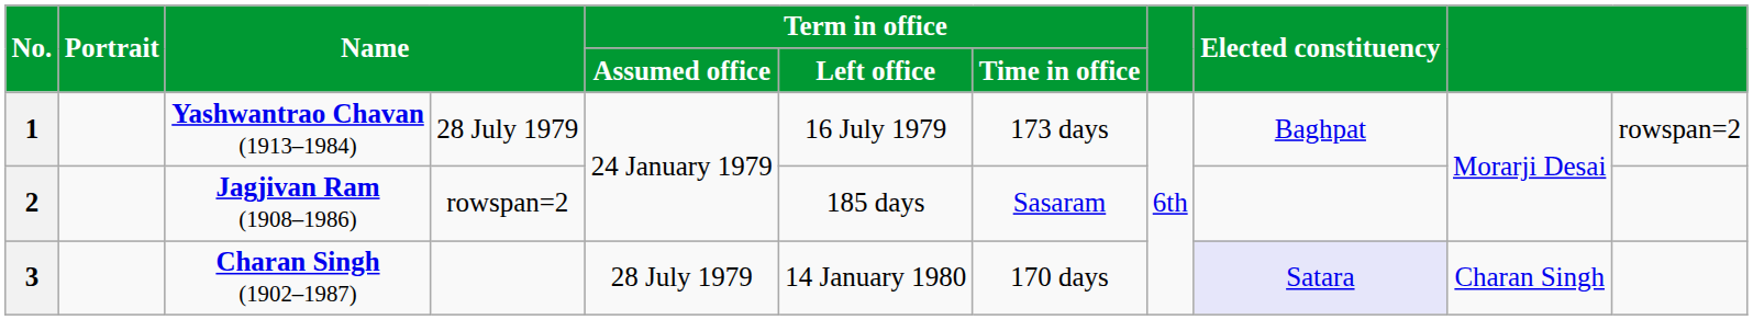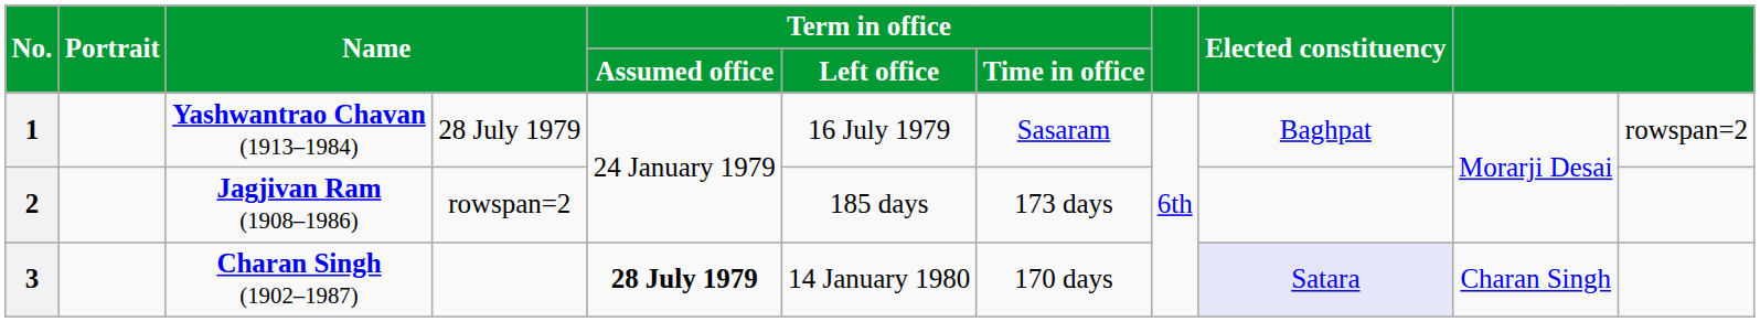1 | Term in office / Time in office: 173 days -> Sasaram
2 | Term in office / Time in office: Sasaram -> 173 days
3 | Term in office / Assumed office: normal -> bold
